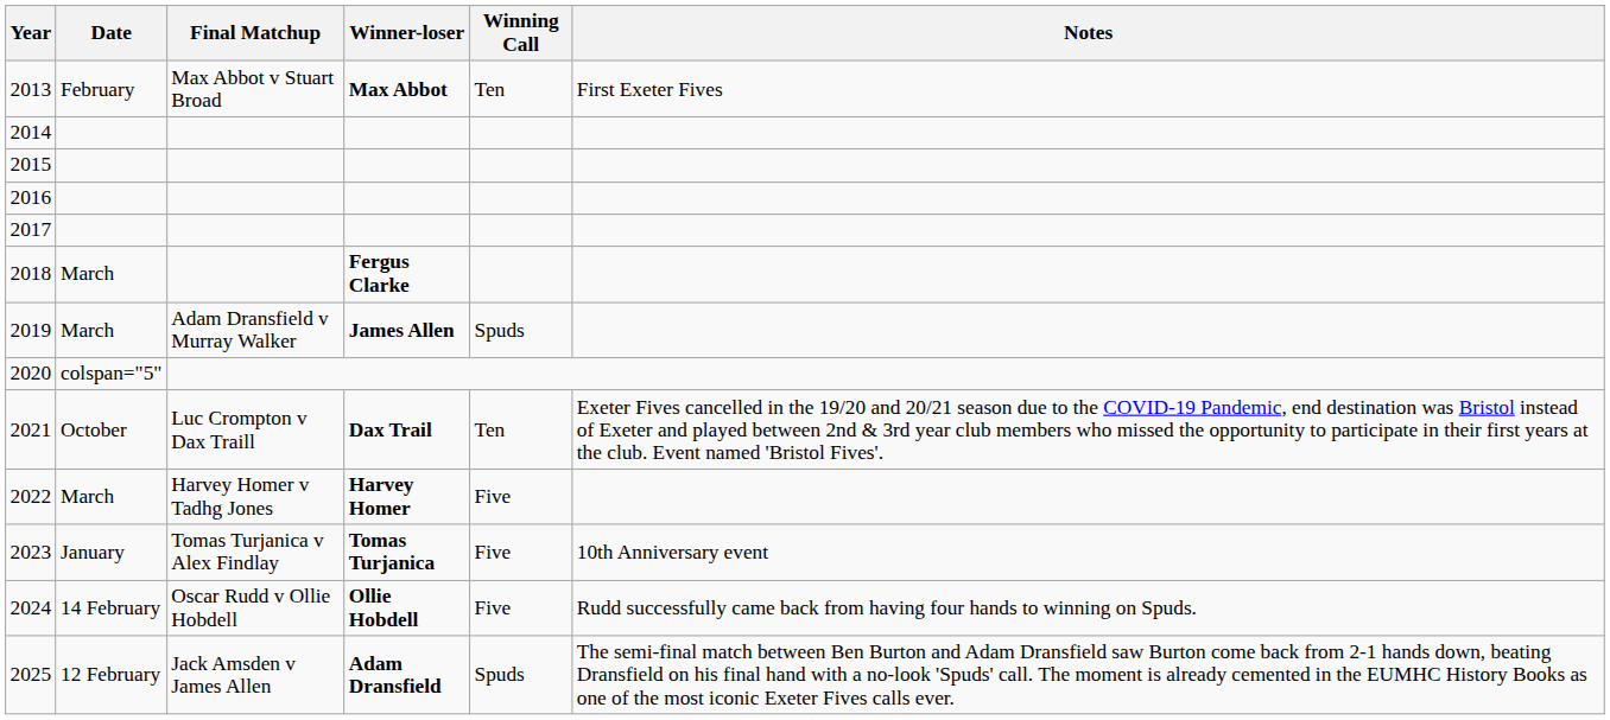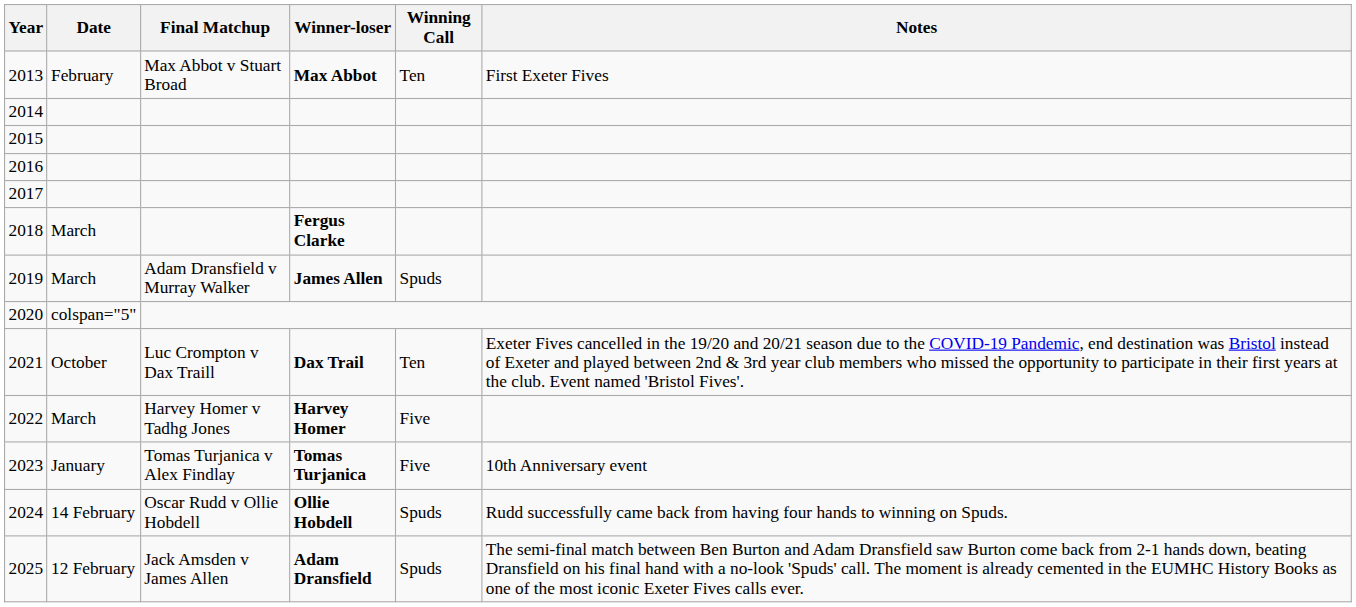2024 | Winning Call: Five -> Spuds
